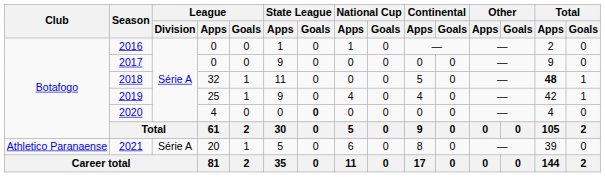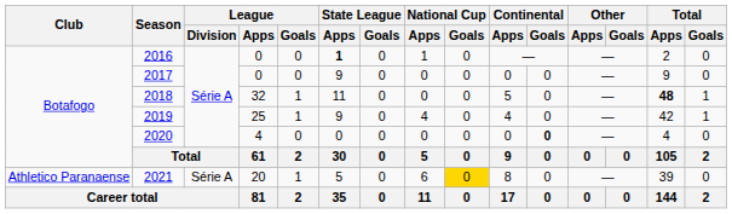2016 | State League / Apps: normal -> bold
2020 | State League / Goals: bold -> normal
2020 | Continental / Goals: normal -> bold
2021 | National Cup / Goals: no background -> gold background
